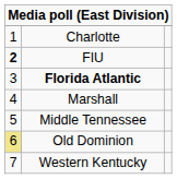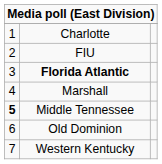FIU | column 1: bold -> normal
Middle Tennessee | column 1: normal -> bold
Old Dominion | column 1: khaki background -> no background
